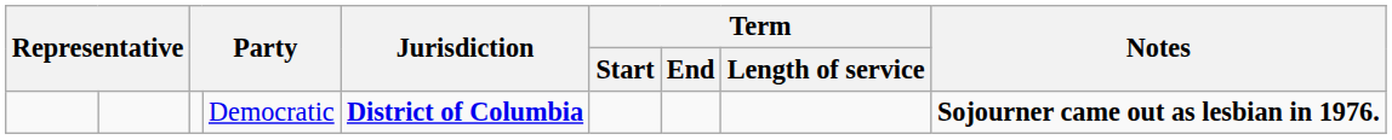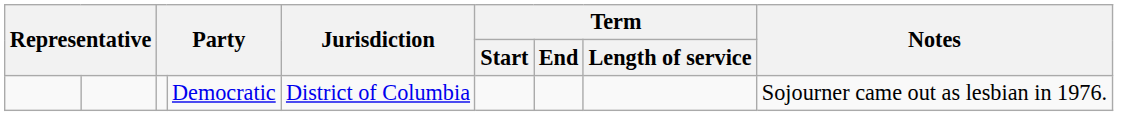Democratic | Jurisdiction: bold -> normal
Democratic | Notes: bold -> normal
